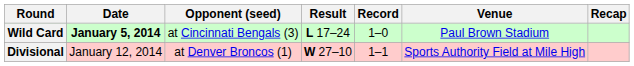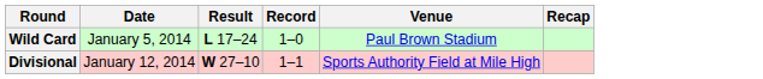- column: Opponent (seed) | at Cincinnati Bengals (3) | at Denver Broncos (1)
Wild Card | Date: bold -> normal
